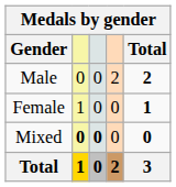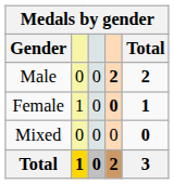Male | column 4: normal -> bold
Female | column 4: normal -> bold
Mixed | column 2: bold -> normal
Mixed | column 3: bold -> normal
